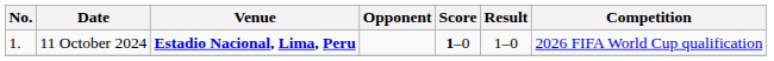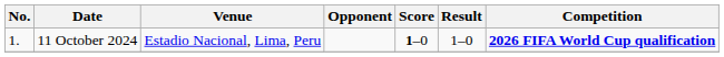11 October 2024 | Venue: bold -> normal
11 October 2024 | Competition: normal -> bold
